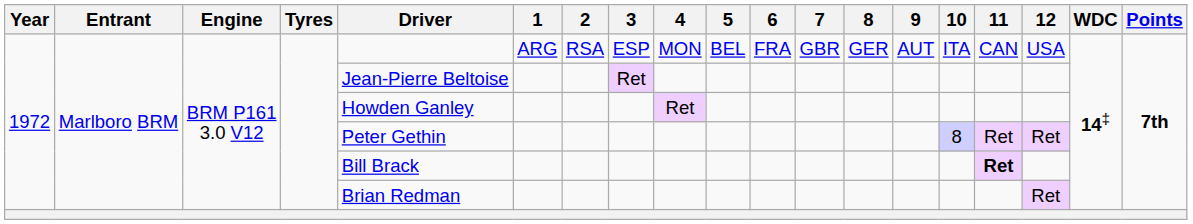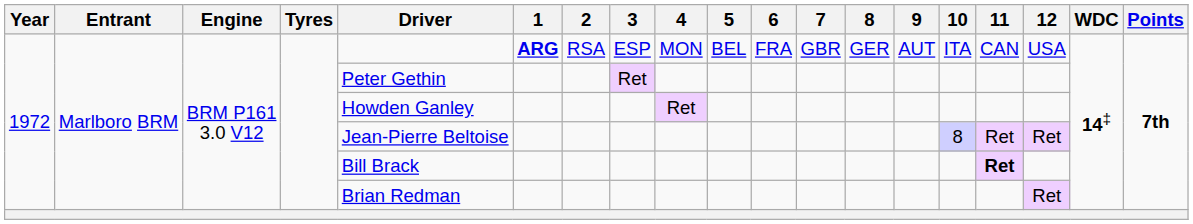row 2 | 1: normal -> bold
row 3 | Driver: Jean-Pierre Beltoise -> Peter Gethin
row 5 | Driver: Peter Gethin -> Jean-Pierre Beltoise
